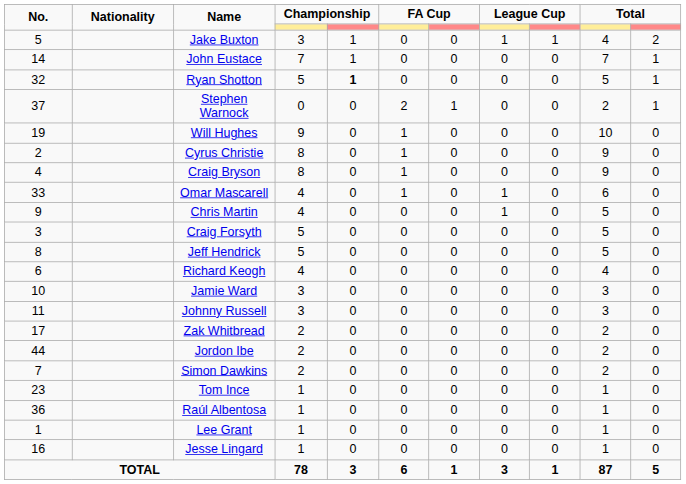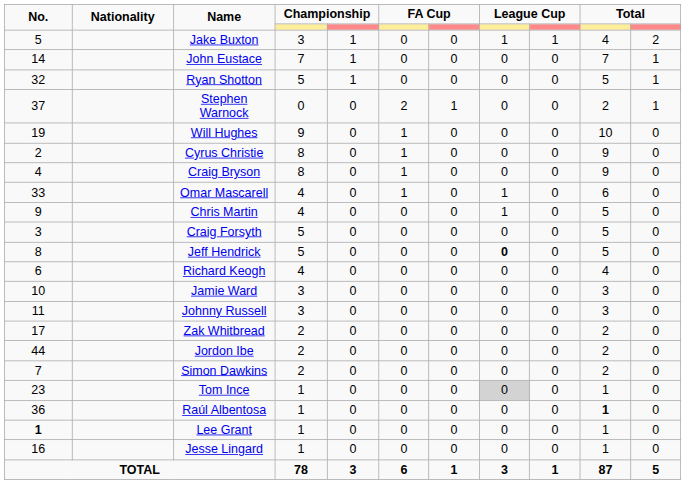Ryan Shotton | column 5: bold -> normal
Jeff Hendrick | column 8: normal -> bold
Tom Ince | column 8: no background -> lightgrey background
Raúl Albentosa | column 10: normal -> bold
Lee Grant | No.: normal -> bold
